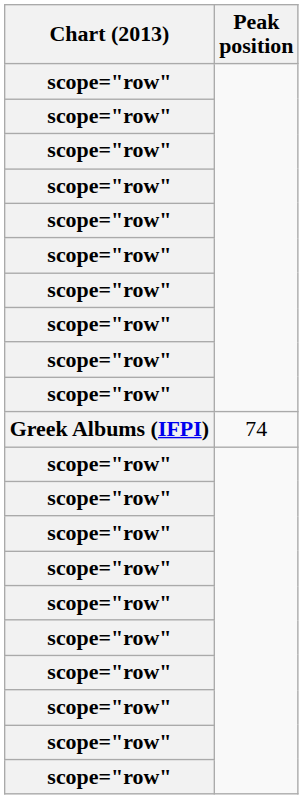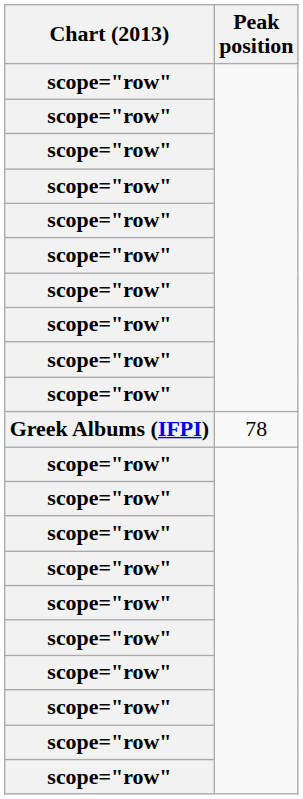Greek Albums (IFPI) | Peak position: 74 -> 78
